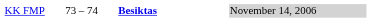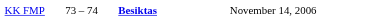KK FMP | column 4: lightgrey background -> no background
